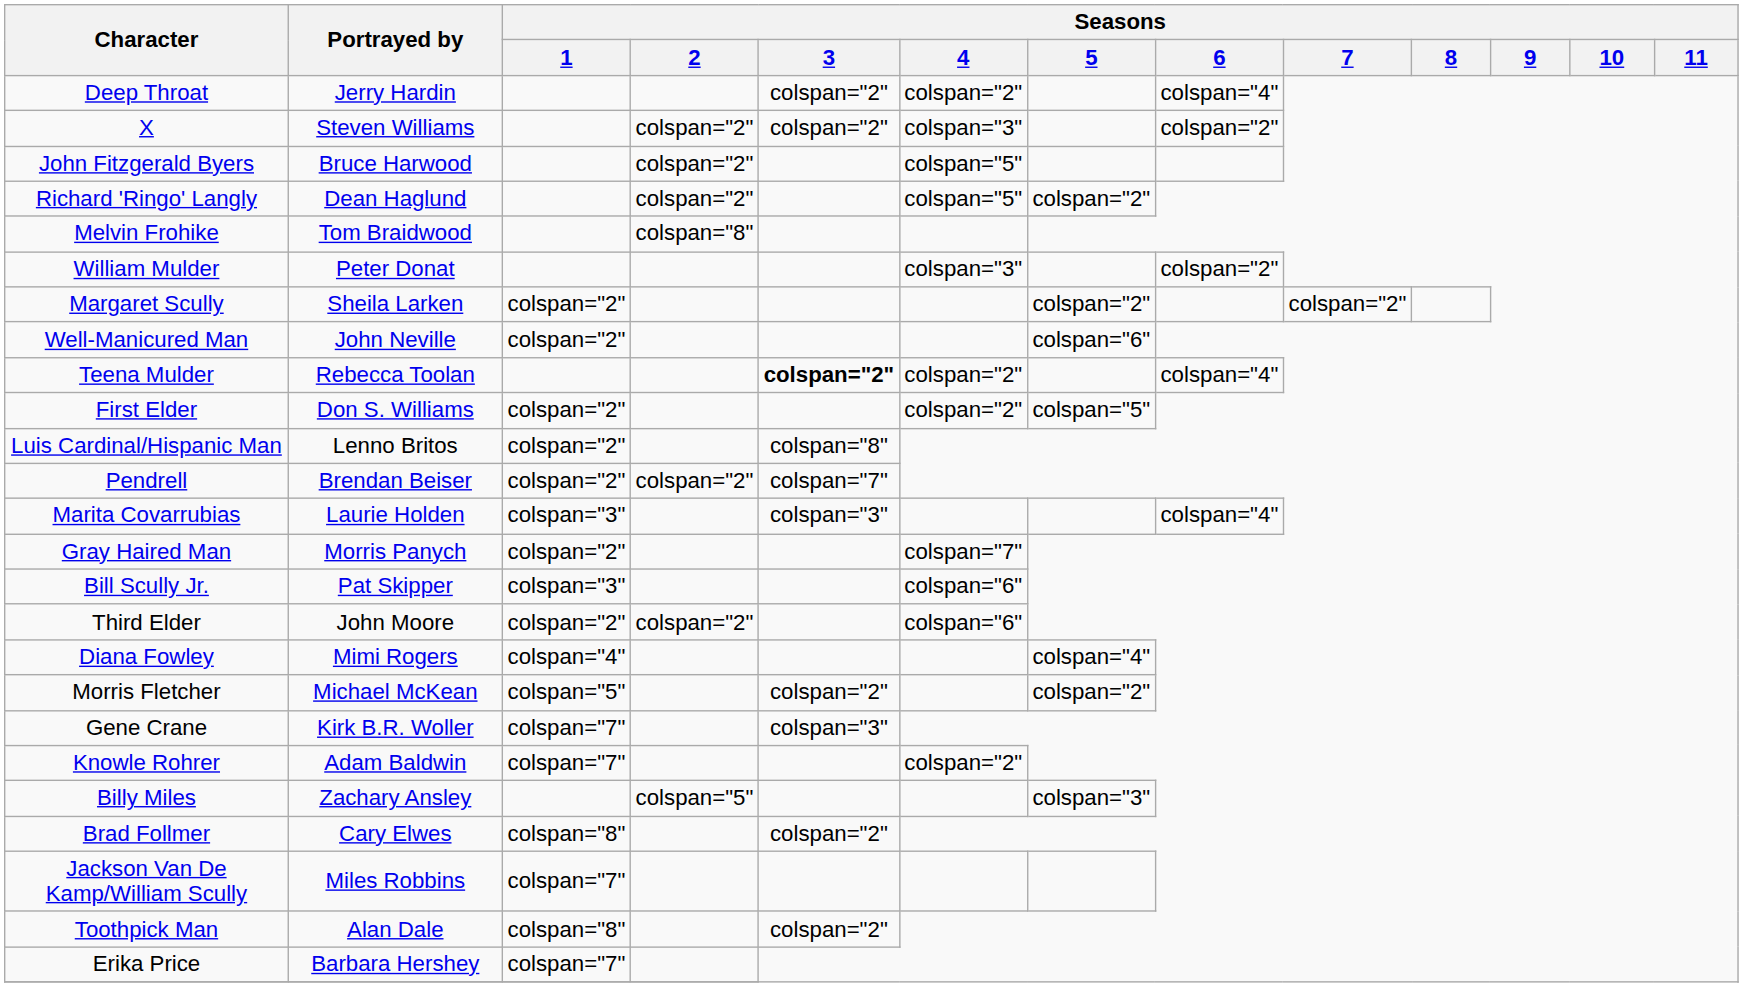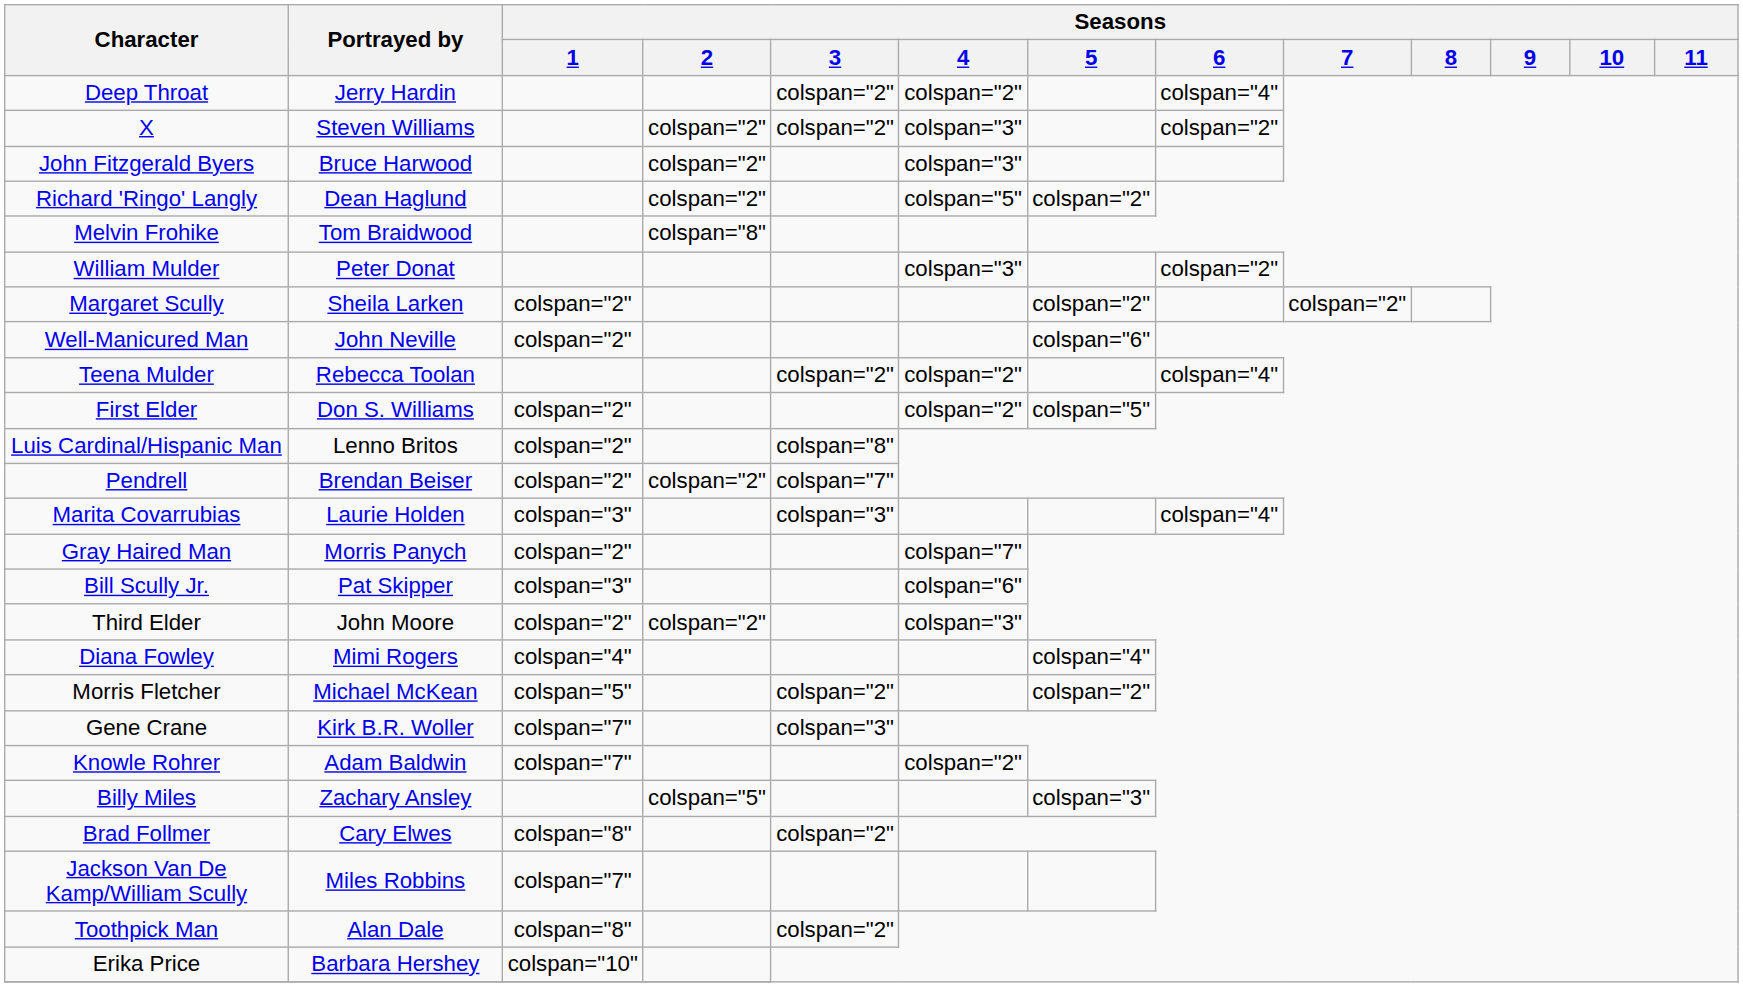John Fitzgerald Byers | Seasons / 4: colspan="5" -> colspan="3"
Teena Mulder | Seasons / 3: bold -> normal
Third Elder | Seasons / 4: colspan="6" -> colspan="3"
Erika Price | Seasons / 1: colspan="7" -> colspan="10"
